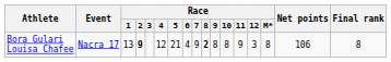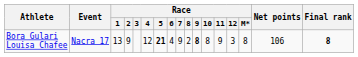Bora Gulari Louisa Chafee | Race / 2: bold -> normal
Bora Gulari Louisa Chafee | Race / 5: normal -> bold
Bora Gulari Louisa Chafee | Race / 8: bold -> normal
Bora Gulari Louisa Chafee | Race / 9: normal -> bold
Bora Gulari Louisa Chafee | Final rank: normal -> bold
